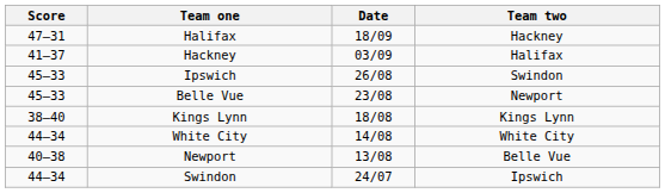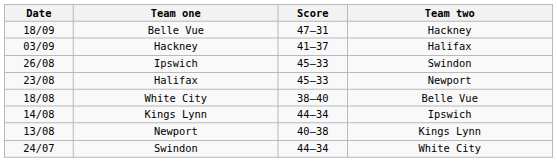columns swapped: Date <-> Score
row 2 | Team one: Halifax -> Belle Vue
row 5 | Team one: Belle Vue -> Halifax
row 6 | Team one: Kings Lynn -> White City
row 6 | Team two: Kings Lynn -> Belle Vue
row 7 | Team one: White City -> Kings Lynn
row 7 | Team two: White City -> Ipswich
row 8 | Team two: Belle Vue -> Kings Lynn
row 9 | Team two: Ipswich -> White City
